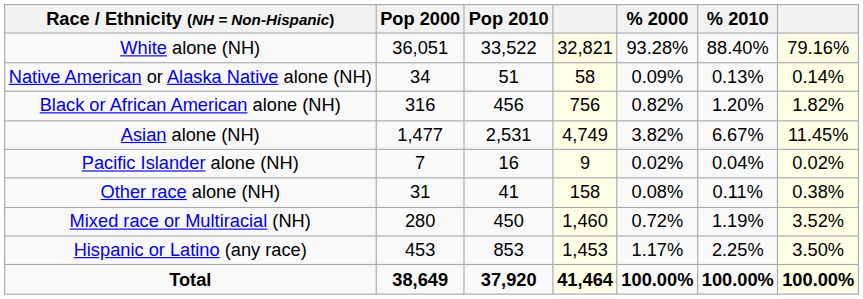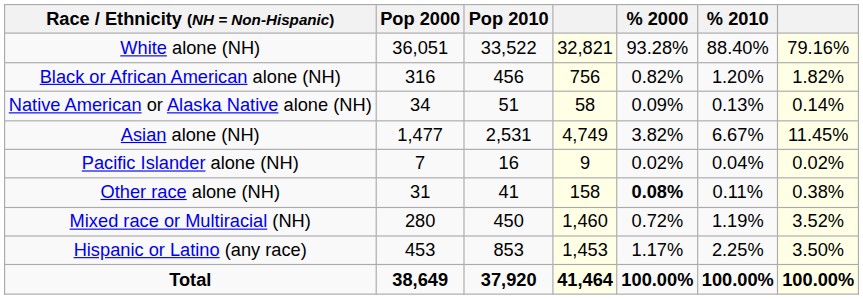rows swapped: Black or African American alone (NH) <-> Native American or Alaska Native alone (NH)
Other race alone (NH) | % 2000: normal -> bold
